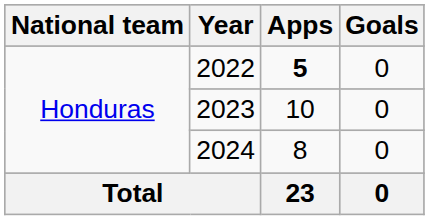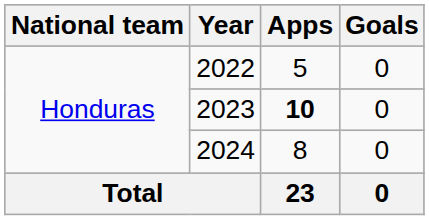2022 | Apps: bold -> normal
2023 | Apps: normal -> bold
